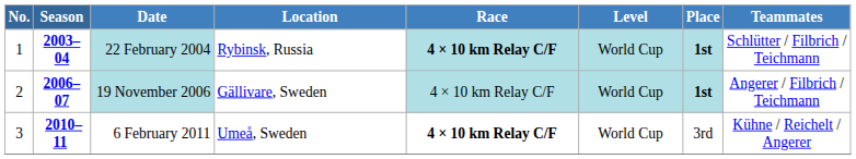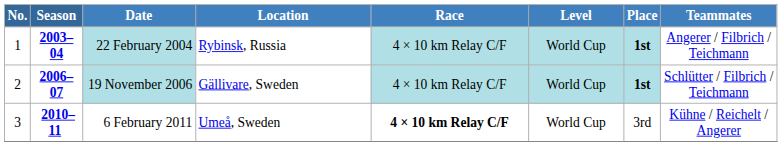22 February 2004 | Race: bold -> normal
22 February 2004 | Teammates: Schlütter / Filbrich / Teichmann -> Angerer / Filbrich / Teichmann
19 November 2006 | Teammates: Angerer / Filbrich / Teichmann -> Schlütter / Filbrich / Teichmann
